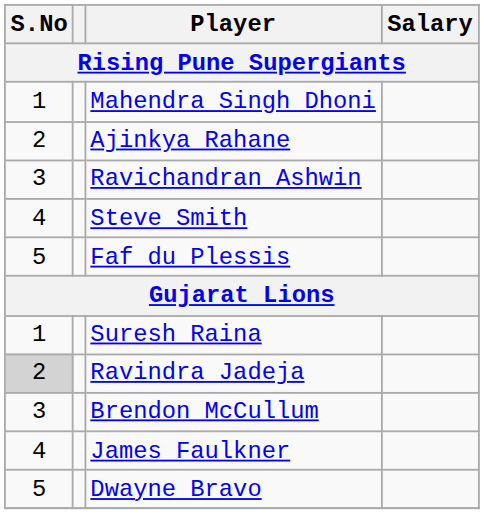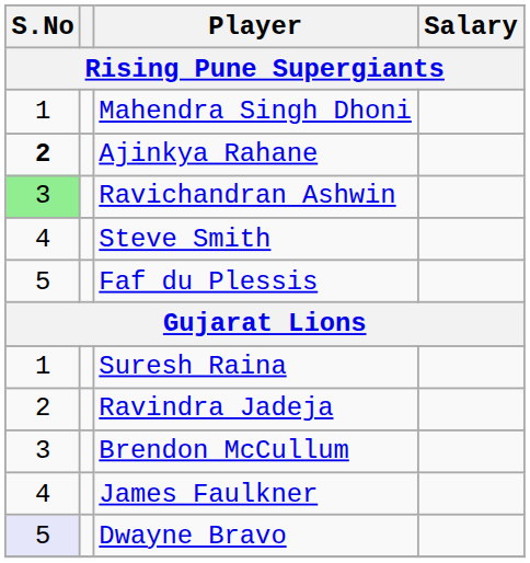Ajinkya Rahane | S.No: normal -> bold
Ravichandran Ashwin | S.No: no background -> lightgreen background
Ravindra Jadeja | S.No: lightgrey background -> no background
Dwayne Bravo | S.No: no background -> lavender background
